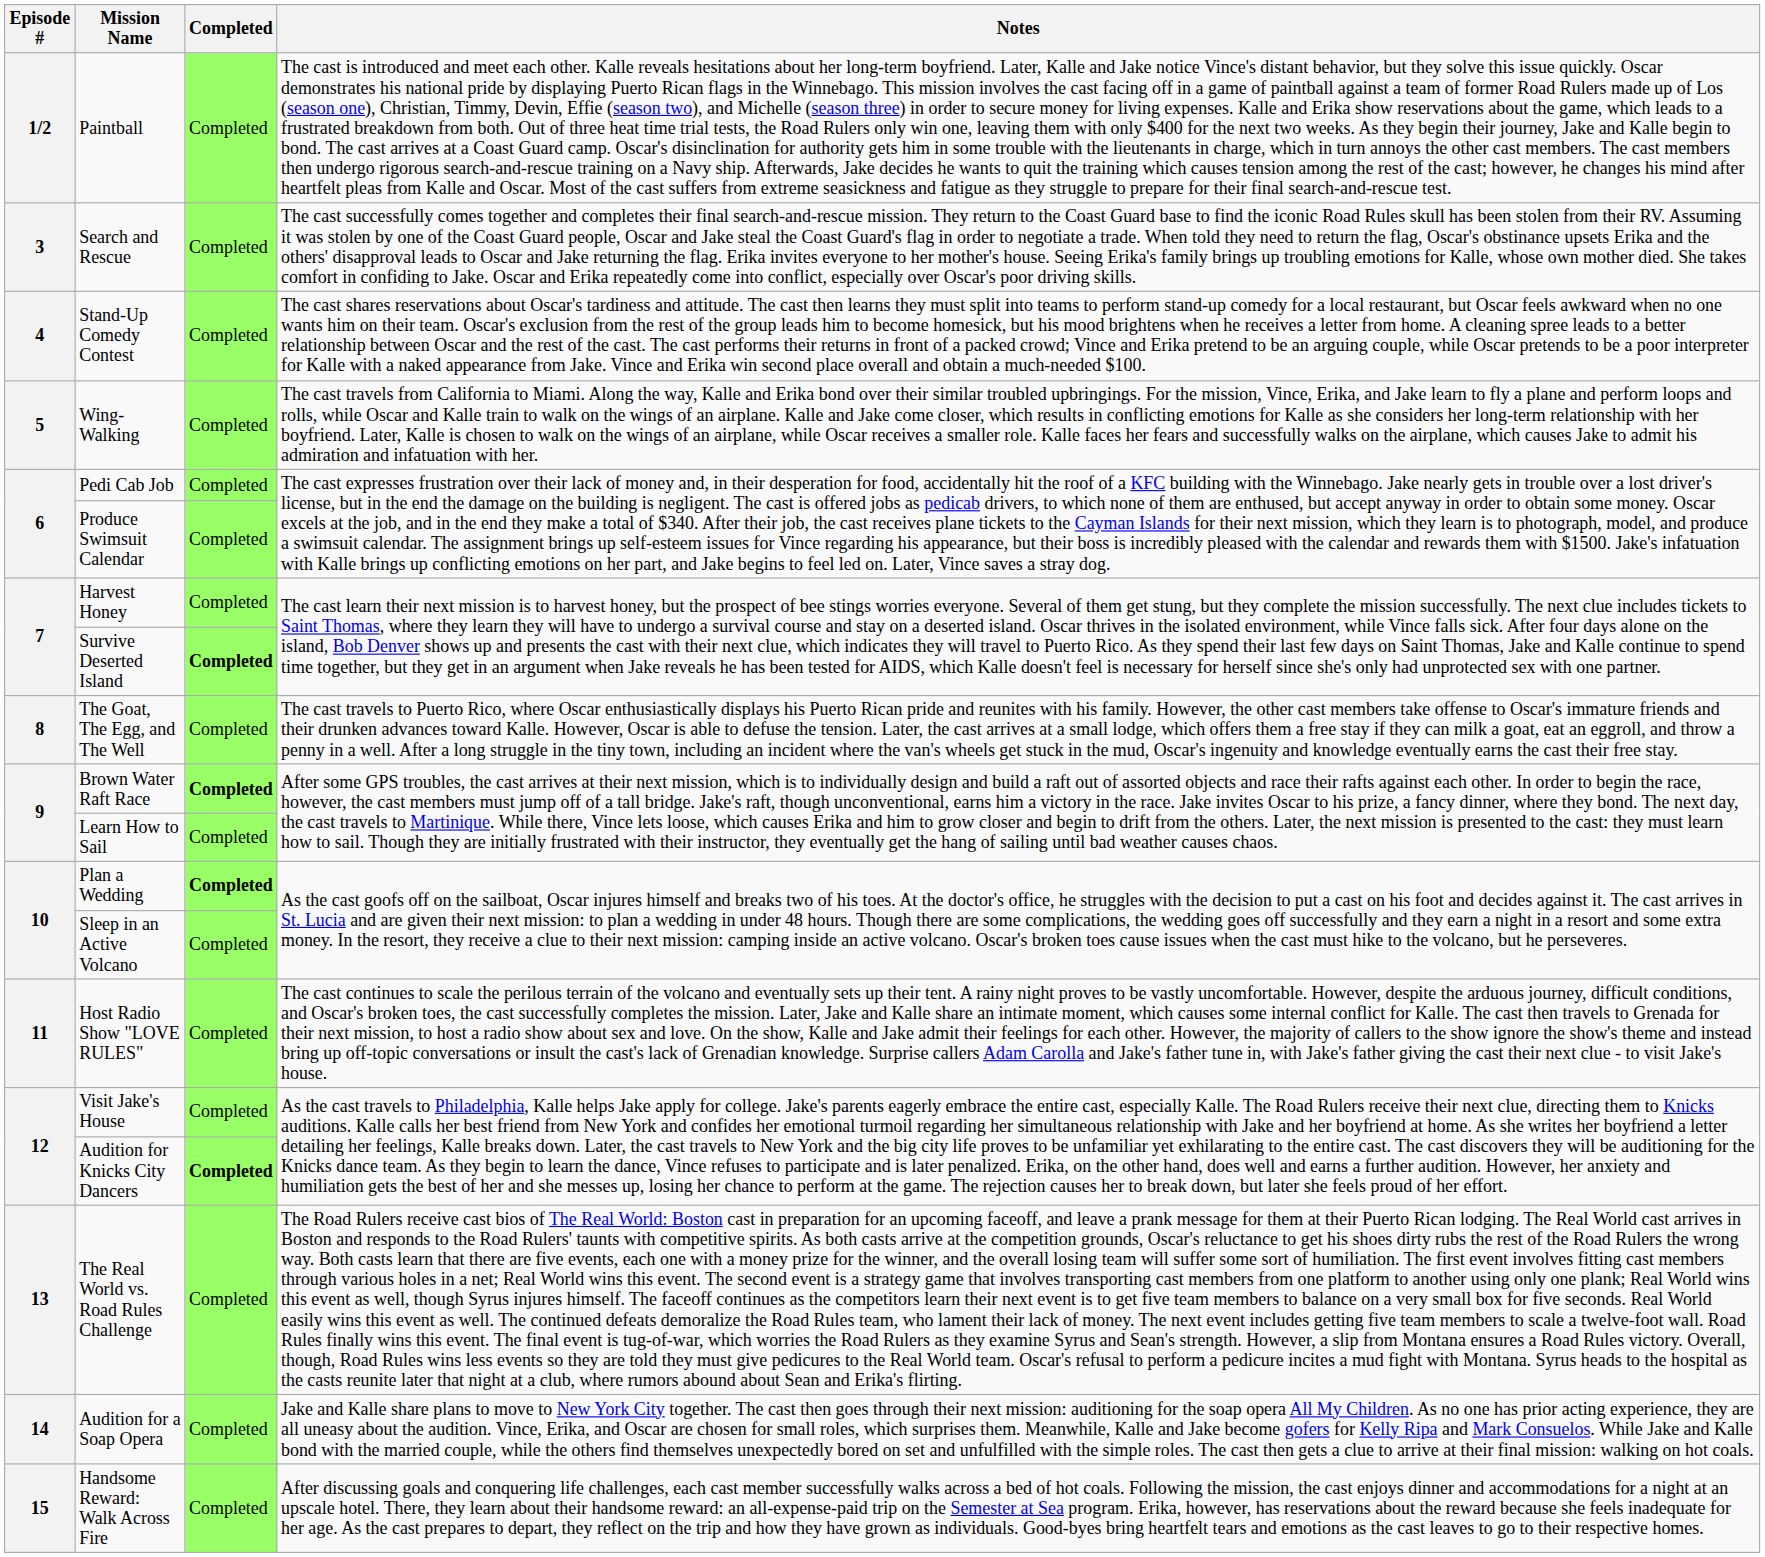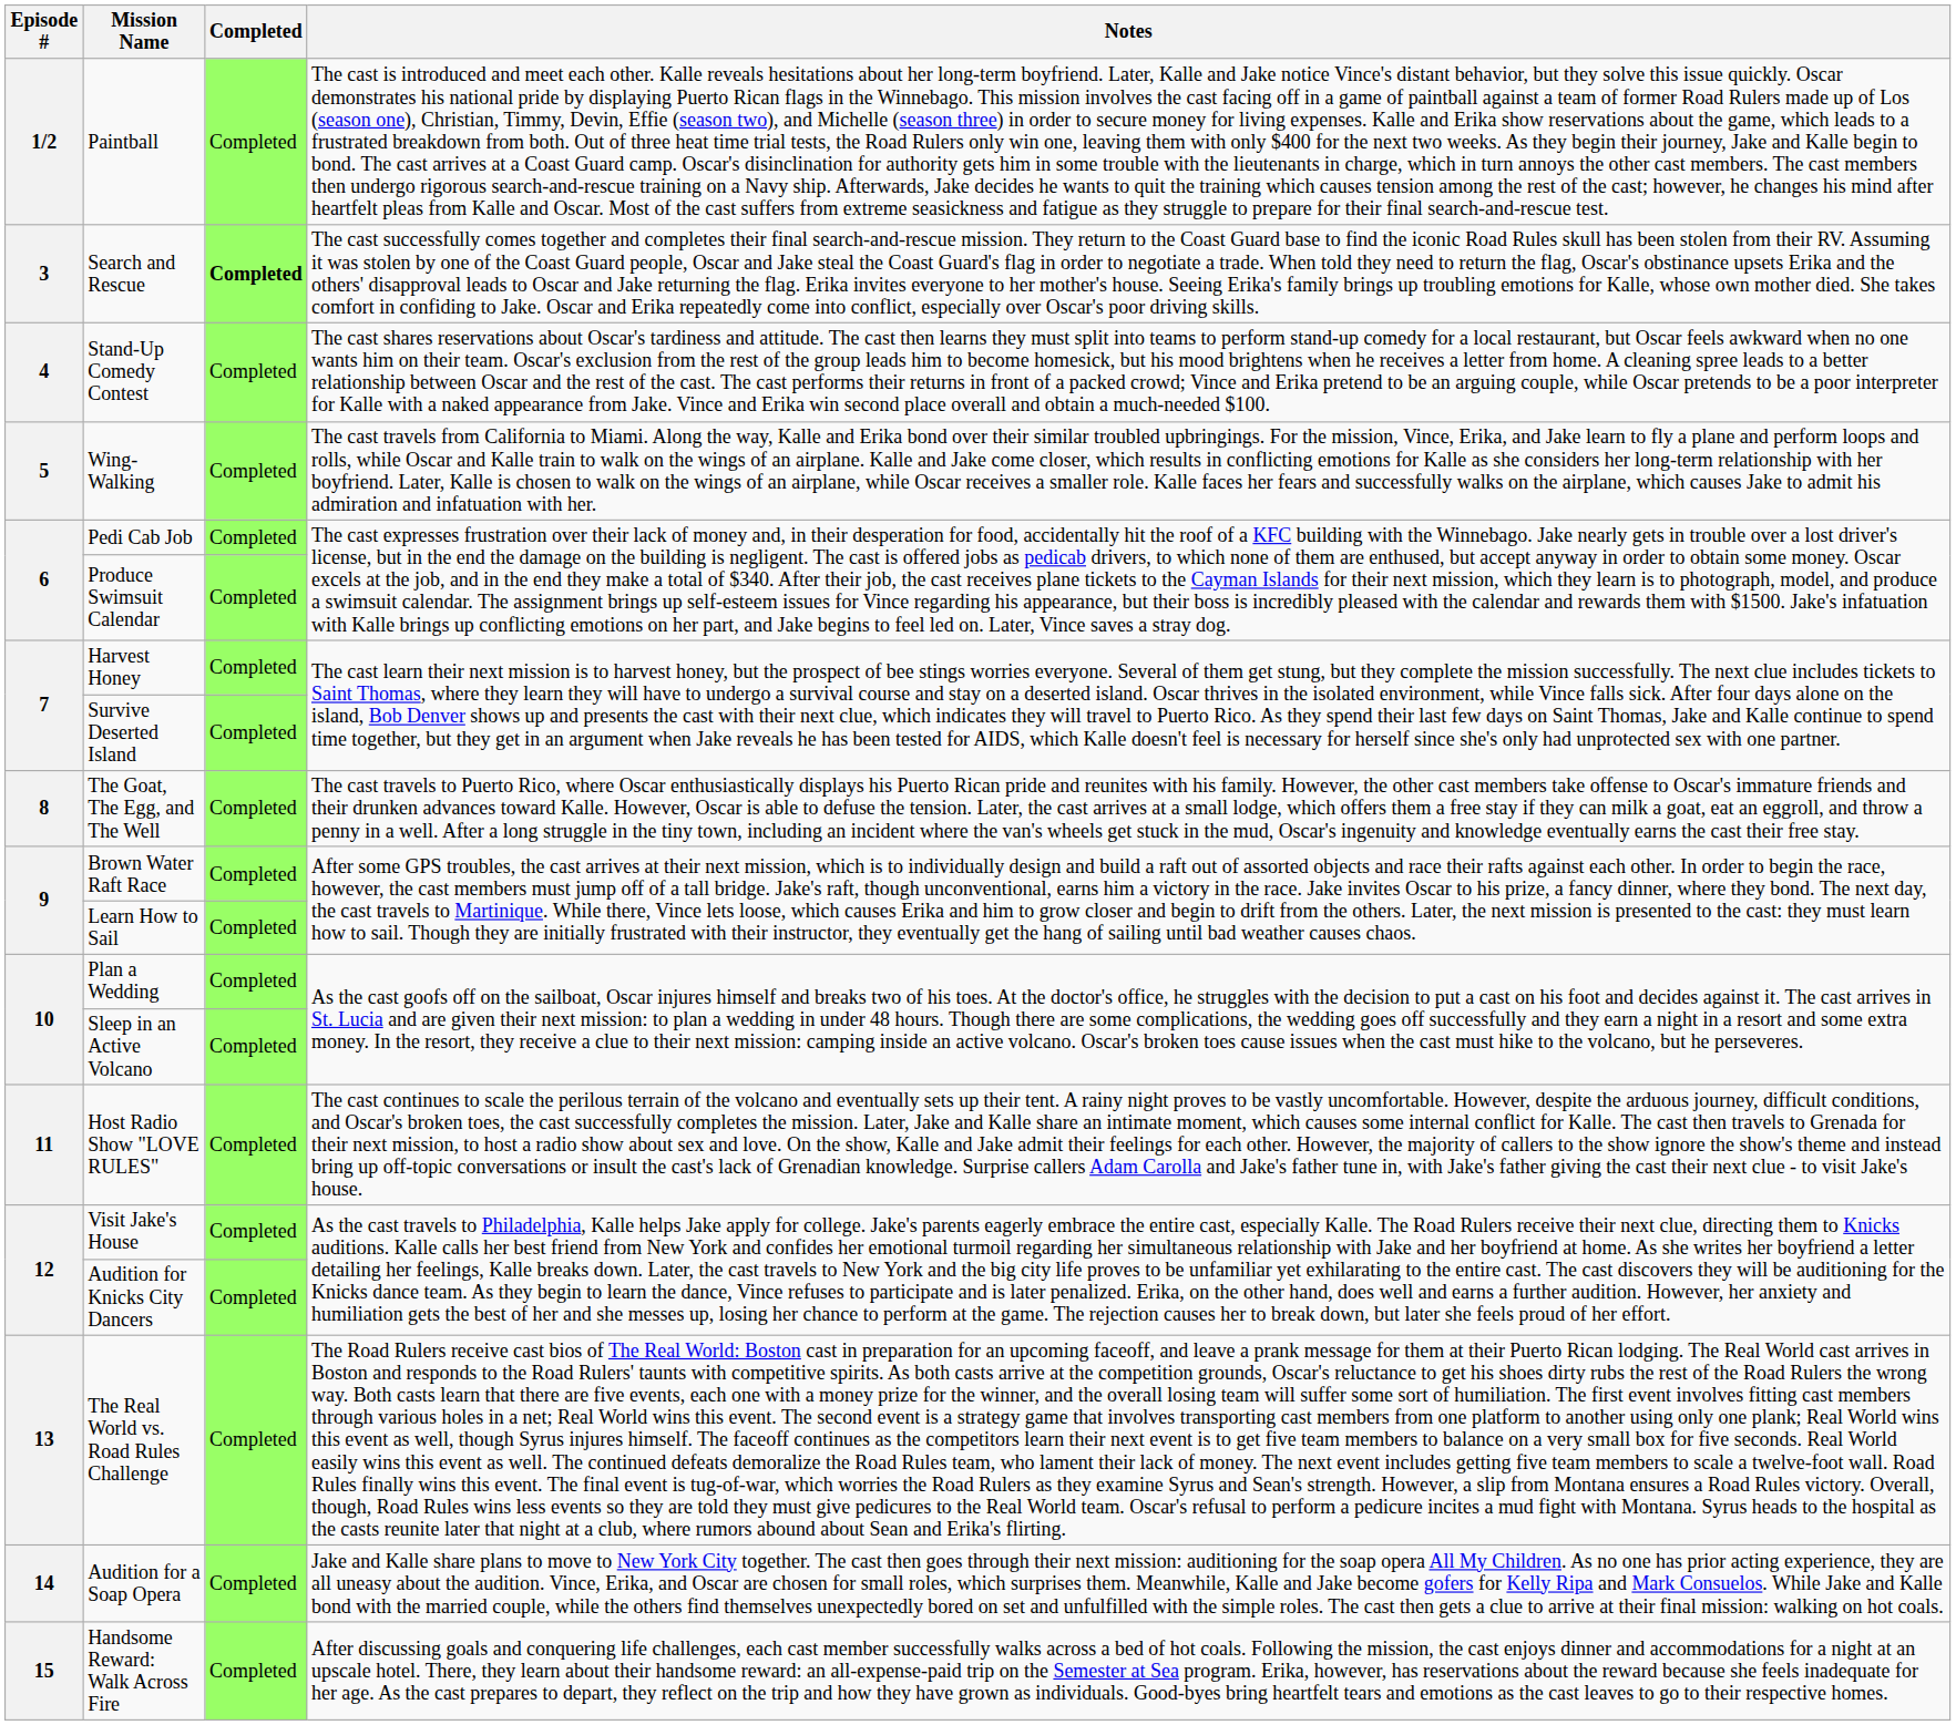Search and Rescue | Completed: normal -> bold
Survive Deserted Island | Completed: bold -> normal
Brown Water Raft Race | Completed: bold -> normal
Plan a Wedding | Completed: bold -> normal
Audition for Knicks City Dancers | Completed: bold -> normal
